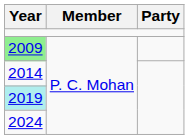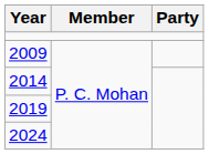2009 | Year: lightgreen background -> no background
2019 | Year: paleturquoise background -> no background
